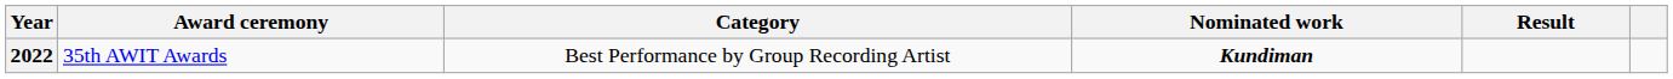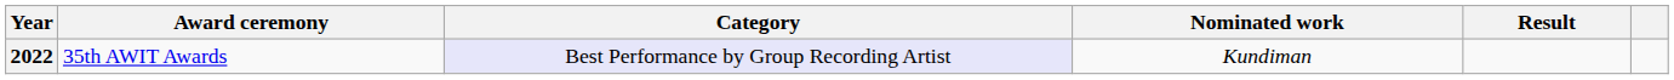2022 | Category: no background -> lavender background
2022 | Nominated work: bold -> normal
